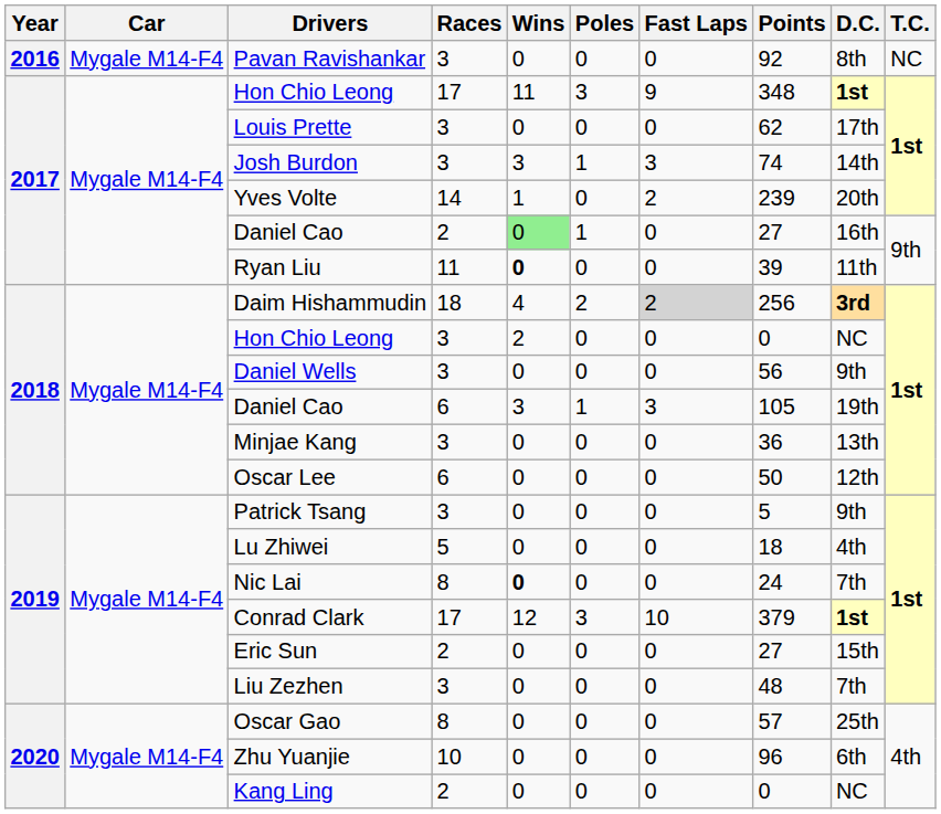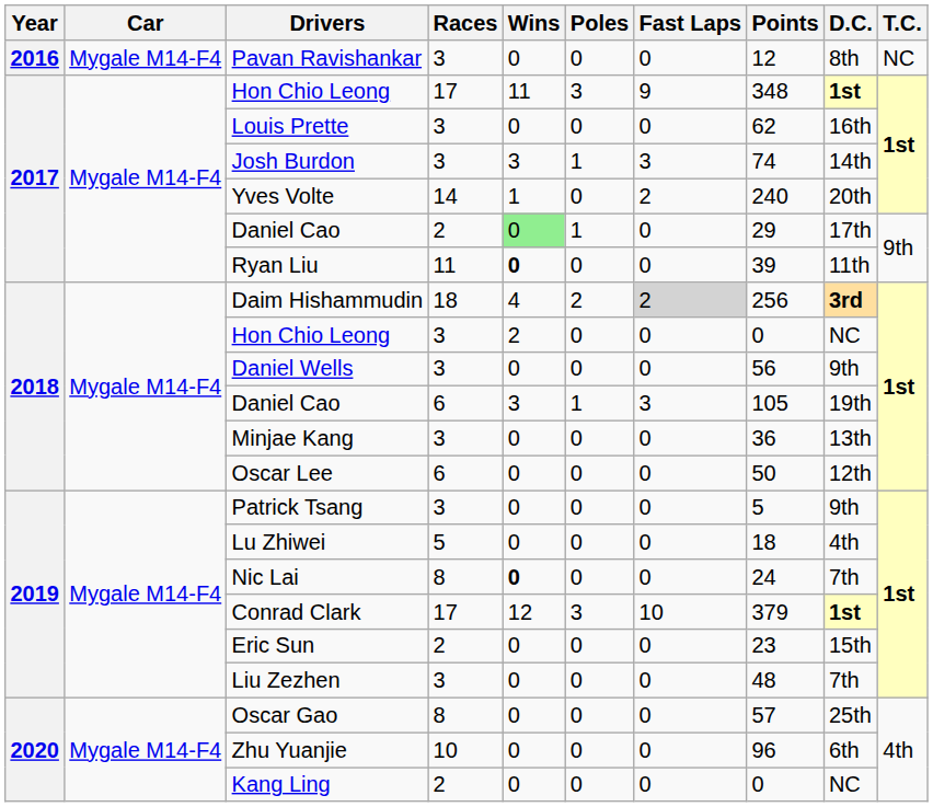Pavan Ravishankar | Points: 92 -> 12
Louis Prette | D.C.: 17th -> 16th
Yves Volte | Points: 239 -> 240
Daniel Cao / 2 | Points: 27 -> 29
Daniel Cao / 2 | D.C.: 16th -> 17th
Eric Sun | Points: 27 -> 23
